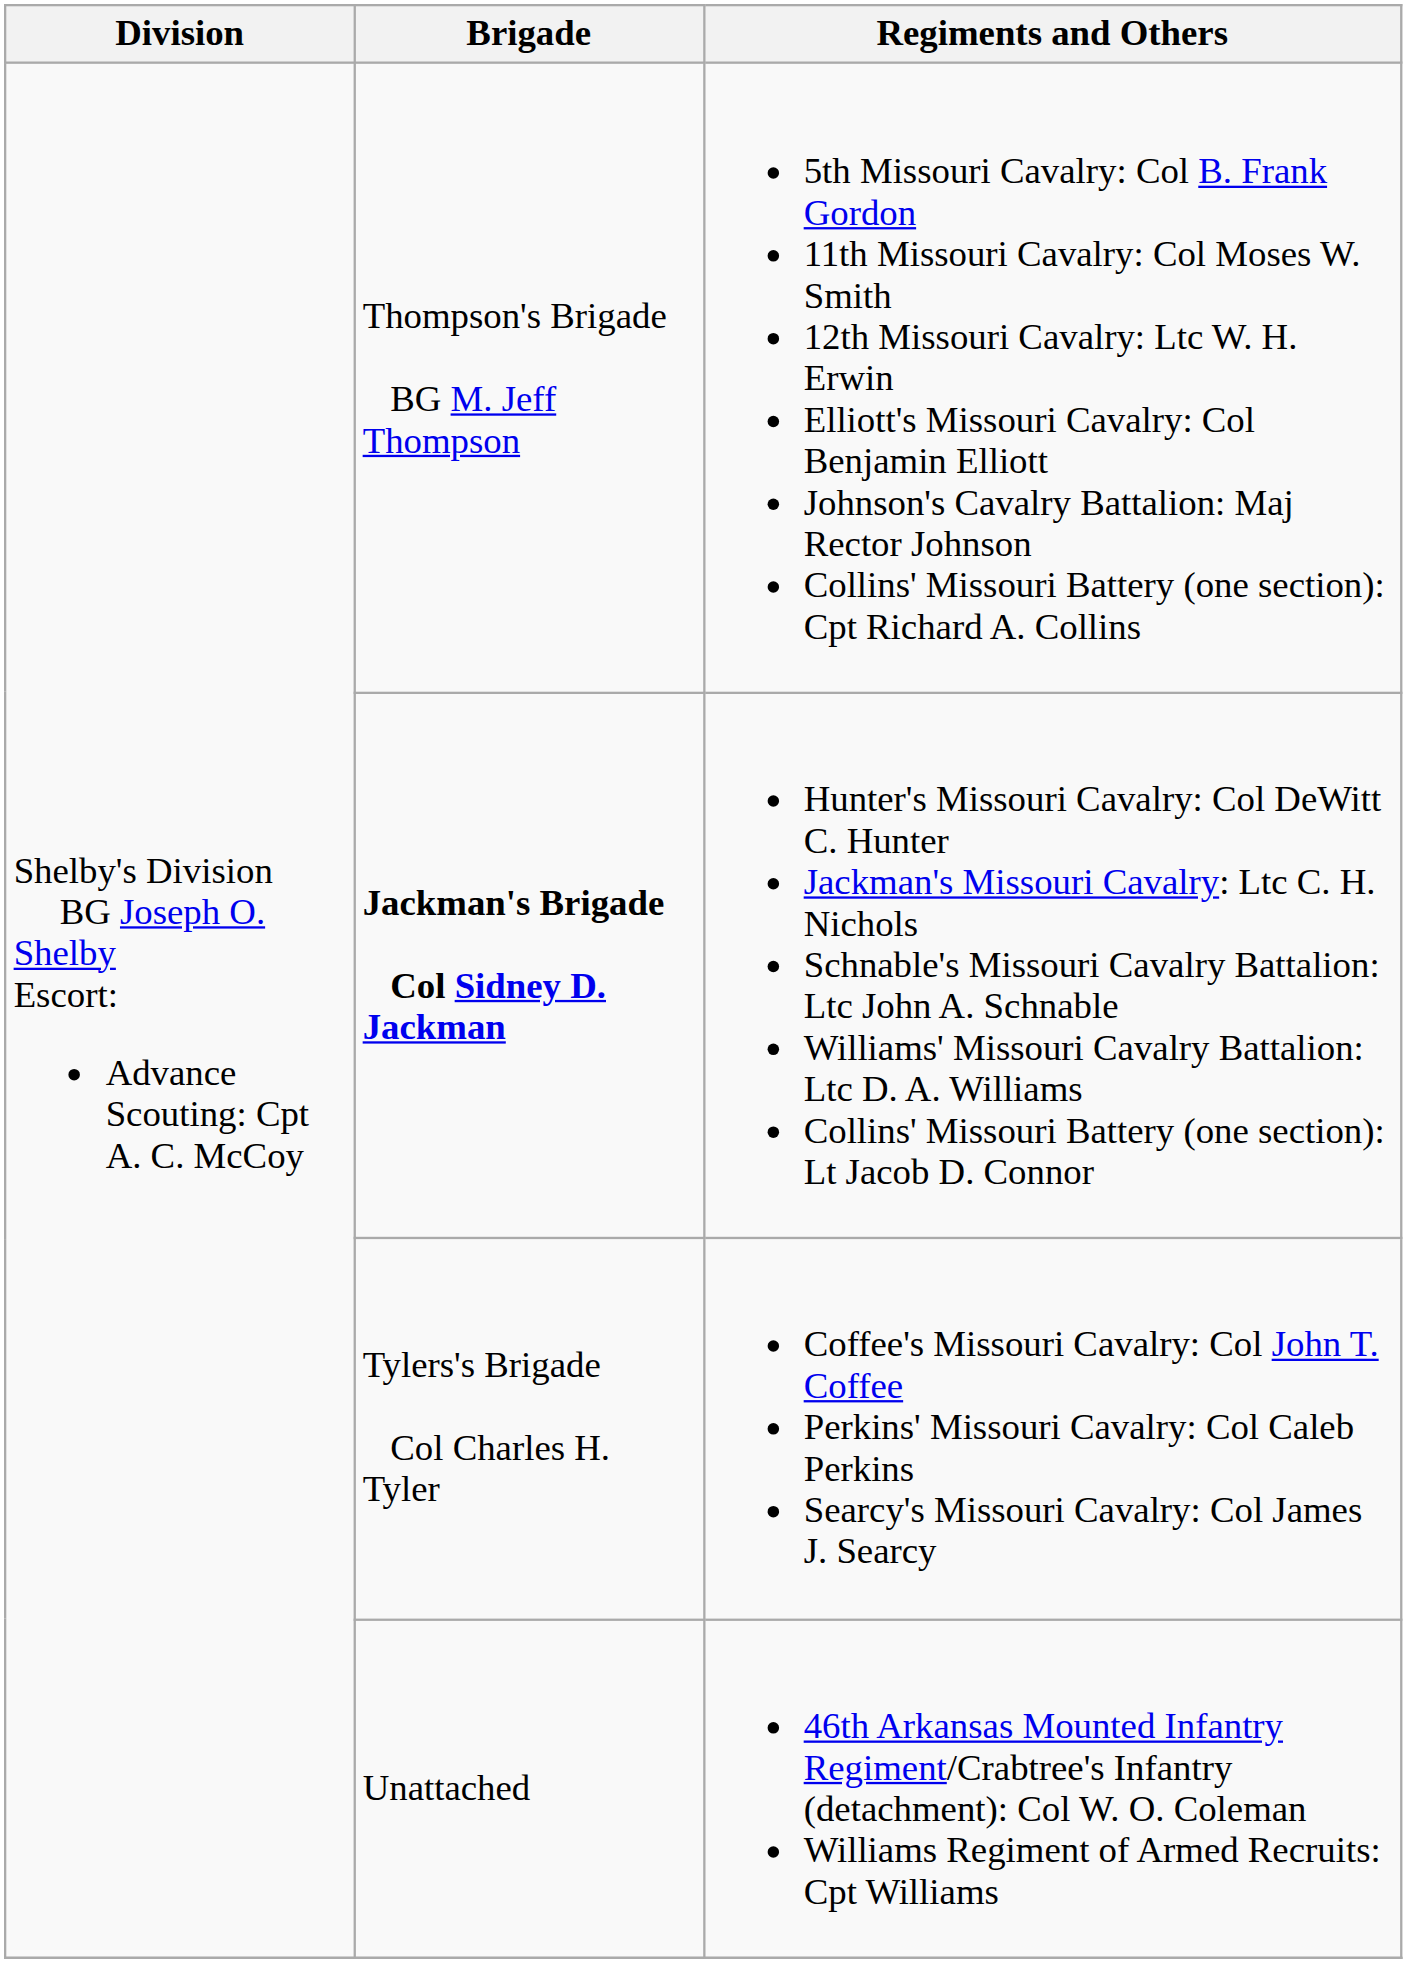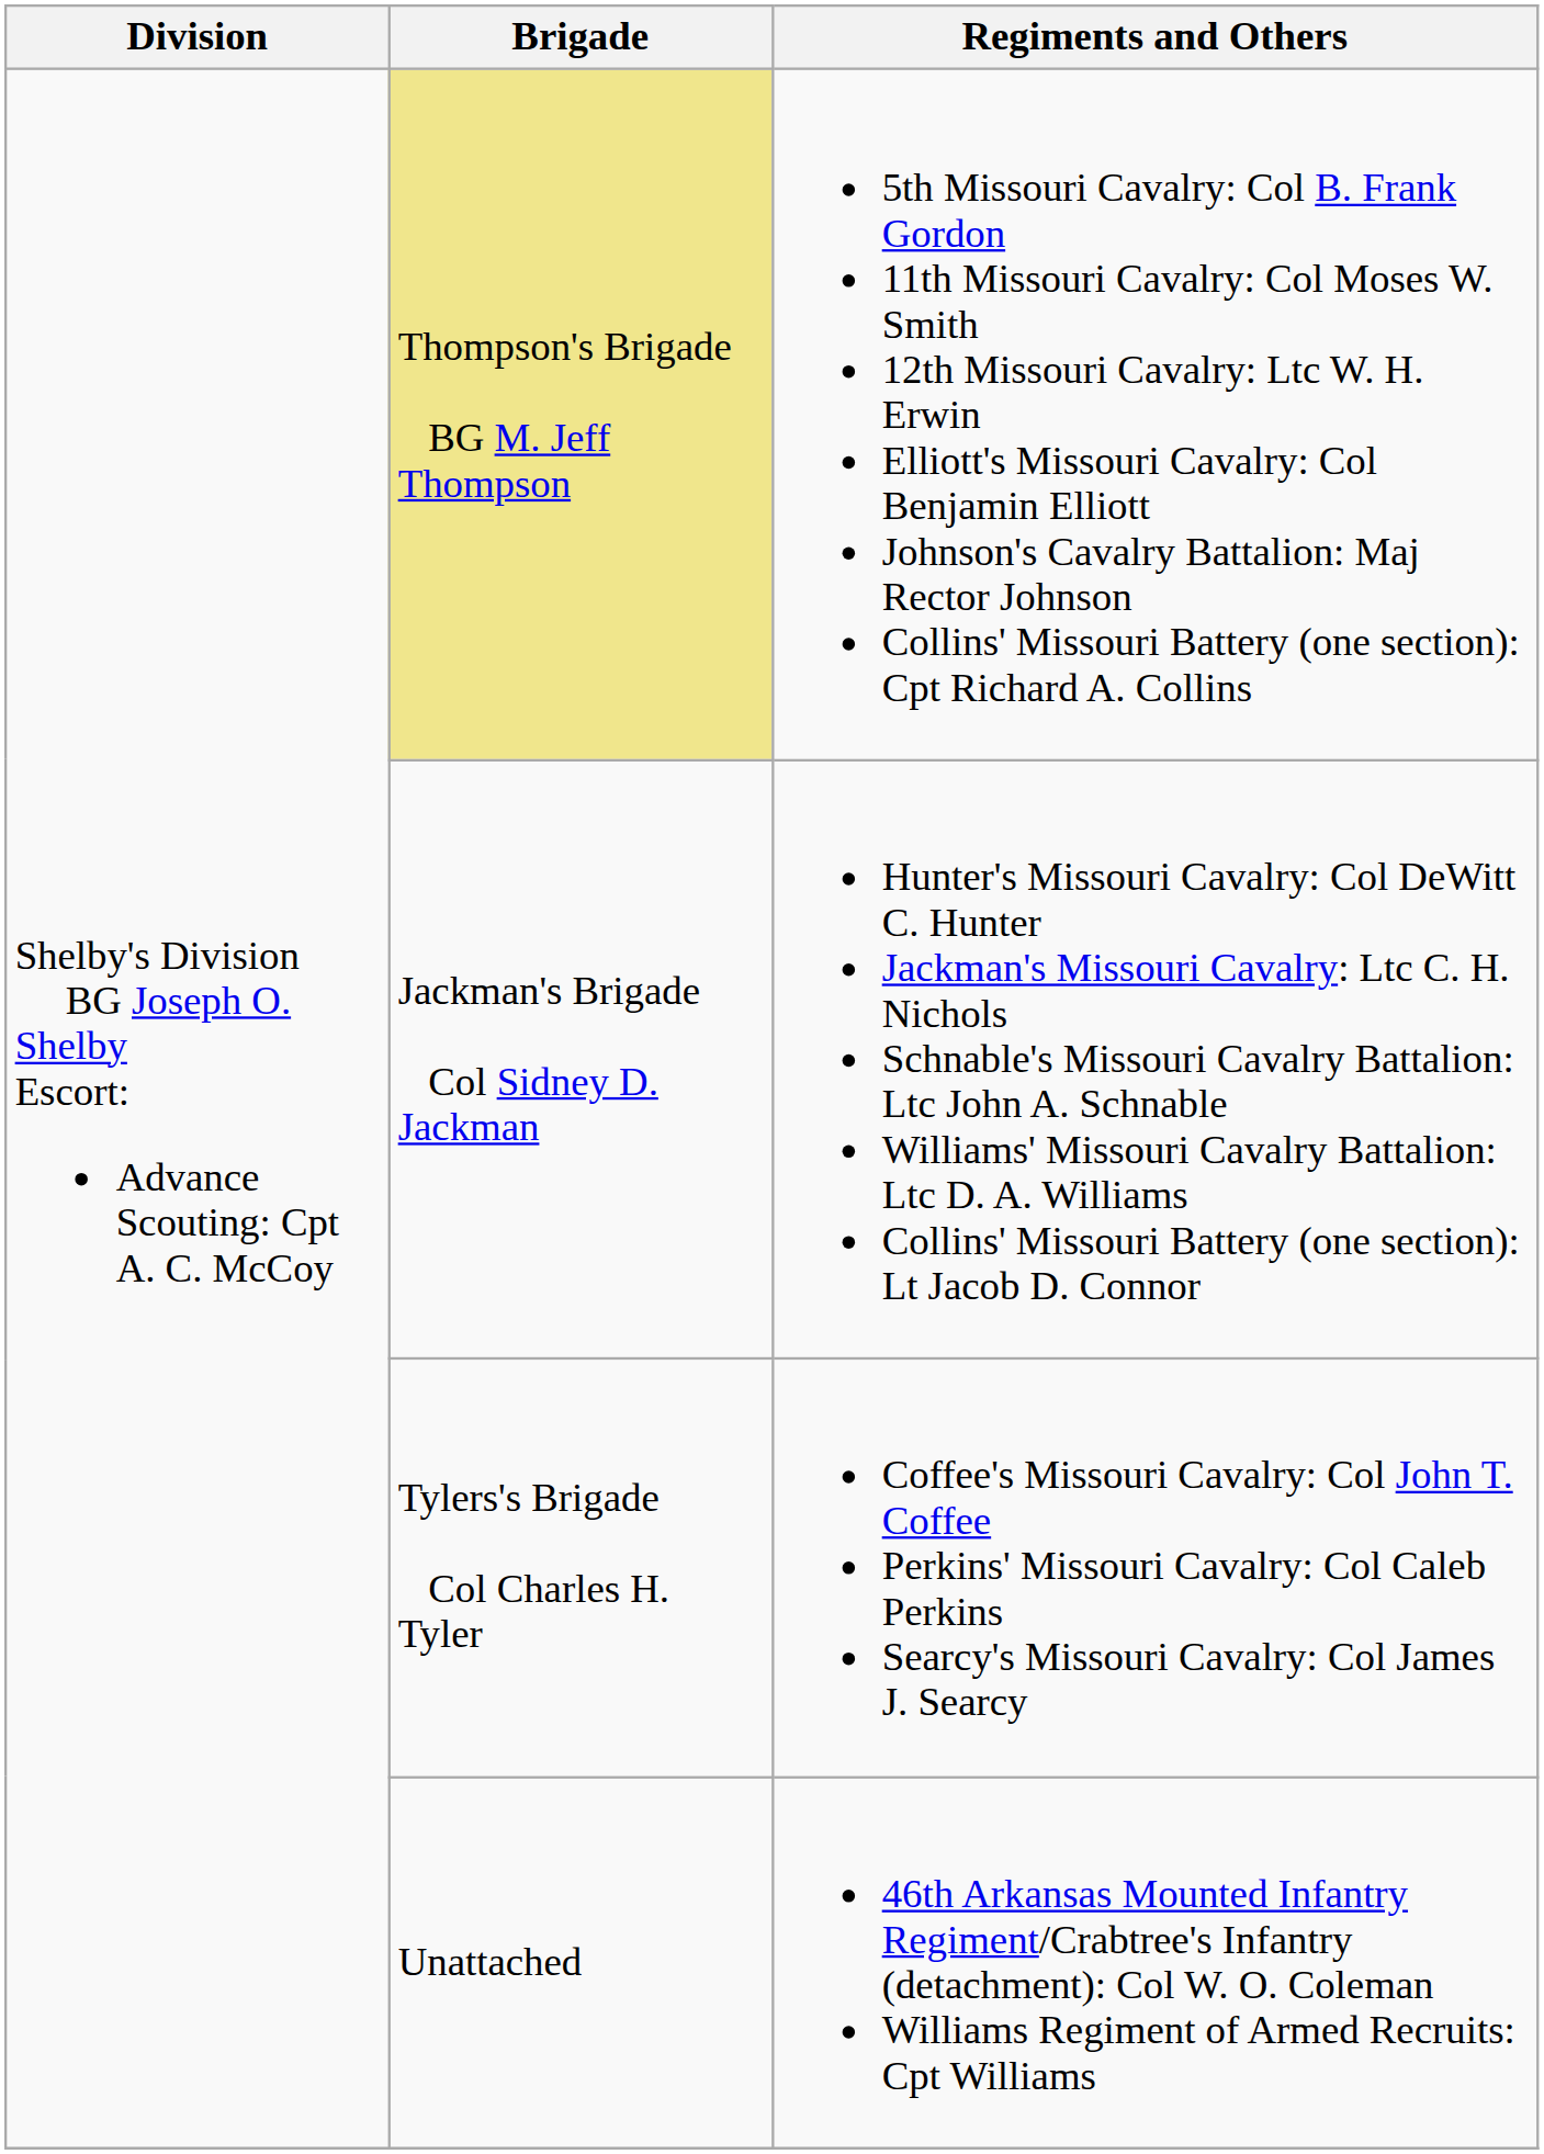Thompson's Brigade BG M. Jeff Thompson | Brigade: no background -> khaki background
Jackman's Brigade Col Sidney D. Jackman | Brigade: bold -> normal
